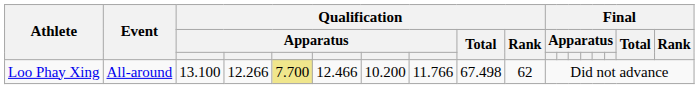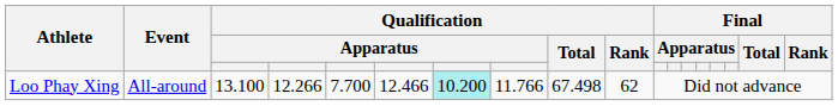row 4 | column 5: khaki background -> no background
row 4 | column 7: no background -> paleturquoise background
